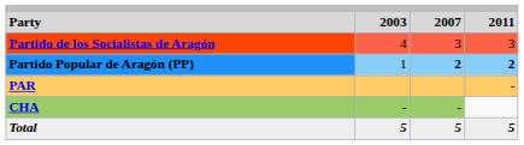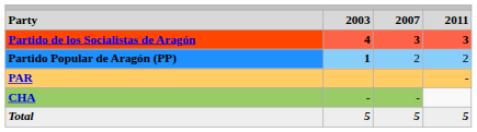Partido de los Socialistas de Aragón | column 2: normal -> bold
Partido de los Socialistas de Aragón | column 3: normal -> bold
Partido de los Socialistas de Aragón | column 4: normal -> bold
Partido Popular de Aragón (PP) | column 2: normal -> bold
Partido Popular de Aragón (PP) | column 3: bold -> normal
Partido Popular de Aragón (PP) | column 4: bold -> normal
